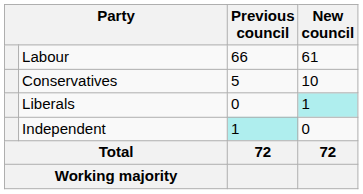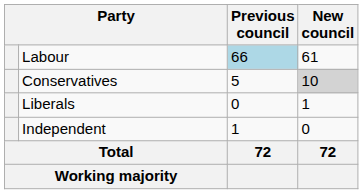Labour | Previous council: no background -> lightblue background
Conservatives | New council: no background -> lightgrey background
Liberals | New council: paleturquoise background -> no background
Independent | Previous council: paleturquoise background -> no background
